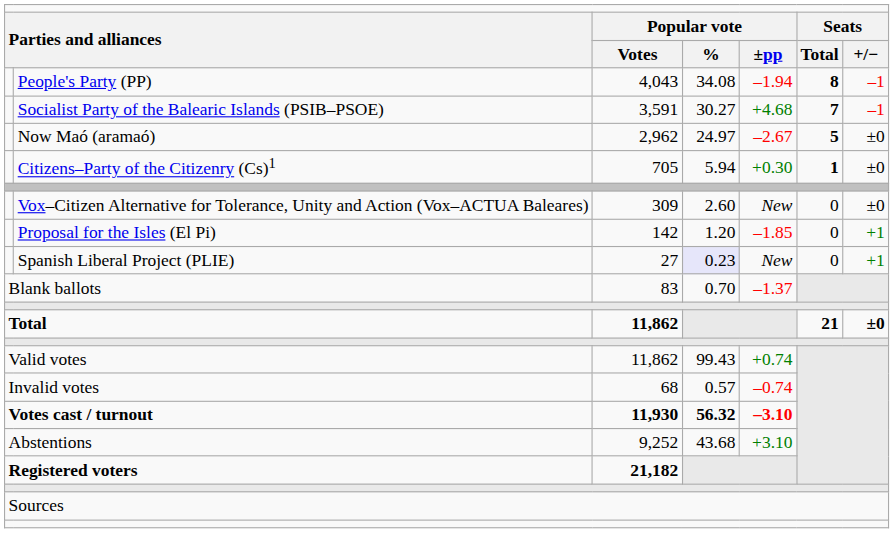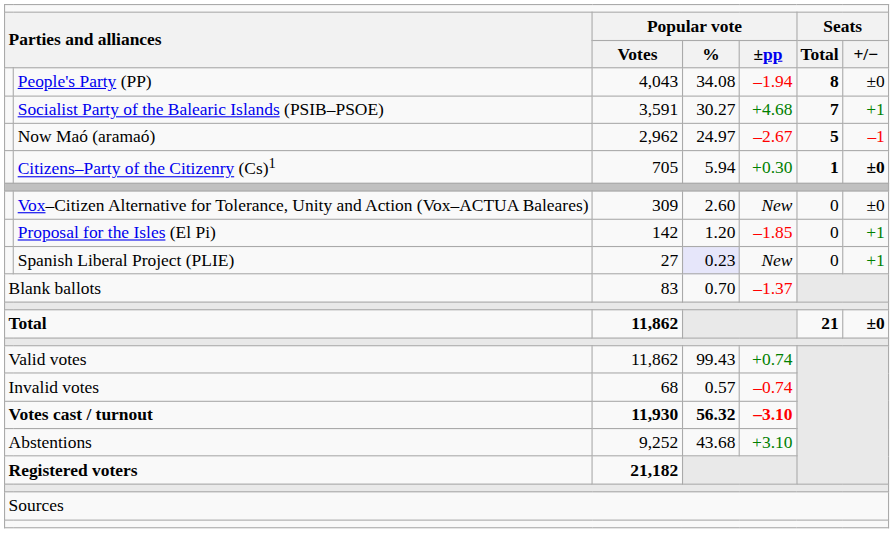People's Party (PP) | column 7: –1 -> ±0
Socialist Party of the Balearic Islands (PSIB–PSOE) | column 7: –1 -> +1
Now Maó (aramaó) | column 7: ±0 -> –1
Citizens–Party of the Citizenry (Cs)1 | column 7: normal -> bold
